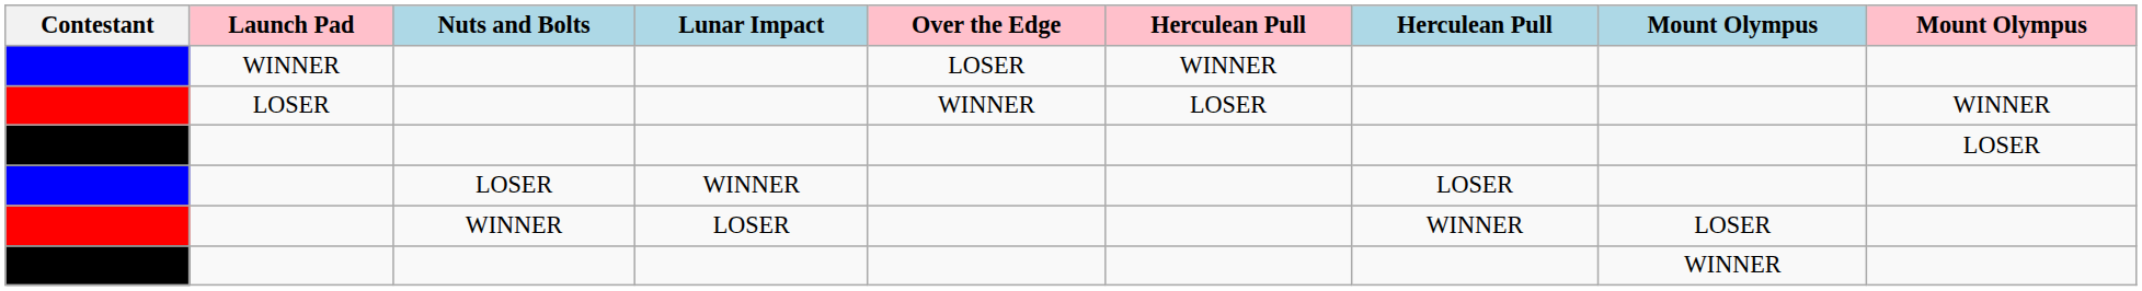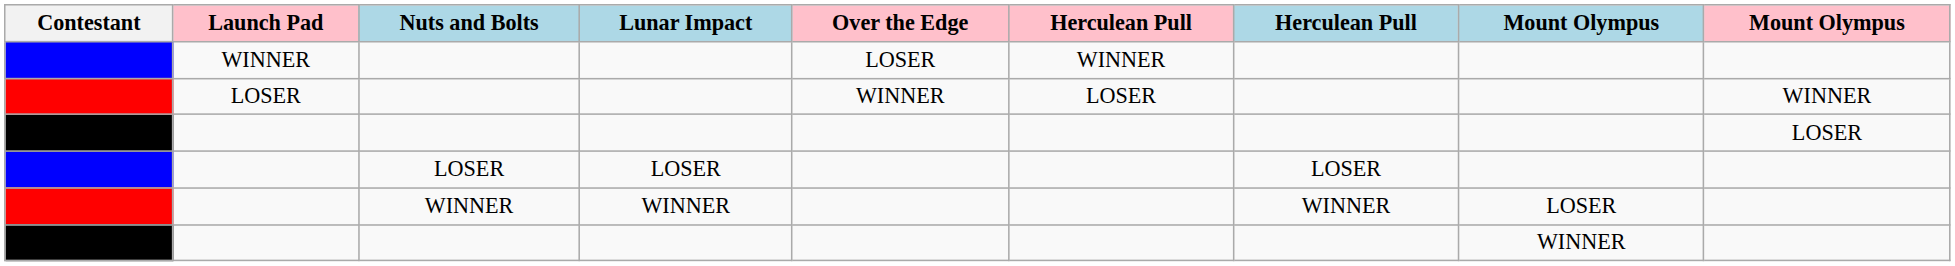row 5 | Lunar Impact: WINNER -> LOSER
row 6 | Lunar Impact: LOSER -> WINNER
